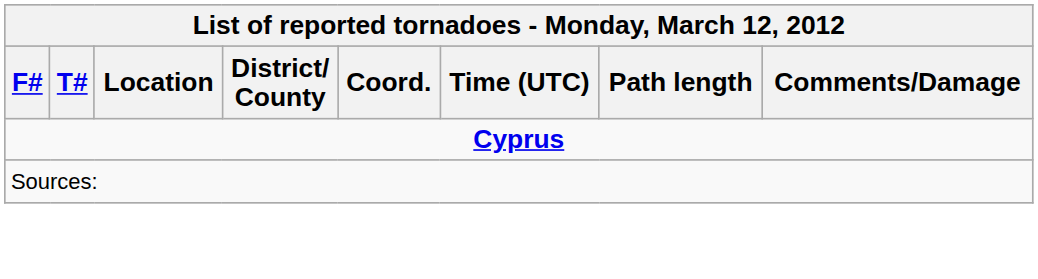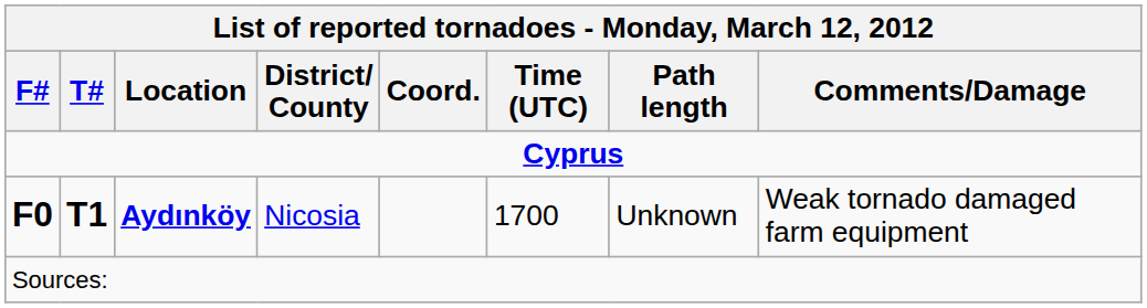+ row: F0 | T1 | Aydınköy | Nicosia | 1700 | Unknown | Weak tornado damaged farm equipment
